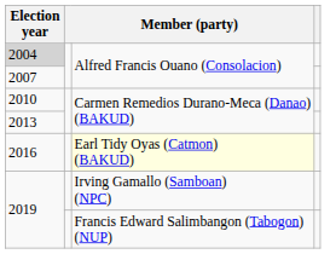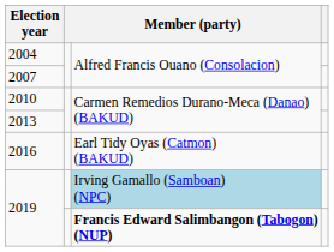2004 | Election year: lightgrey background -> no background
2016 | column 3: lightyellow background -> no background
2019 / Irving Gamallo (Samboan) (NPC) | column 3: no background -> lightblue background
2019 / Francis Edward Salimbangon (Tabogon) (NUP) | column 3: normal -> bold
